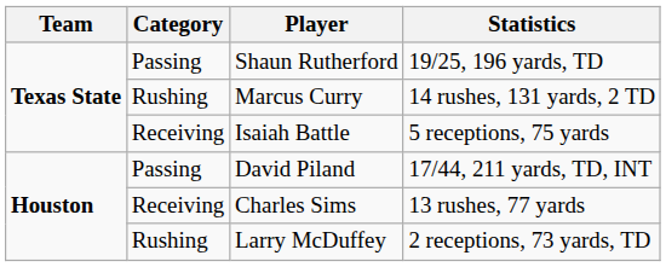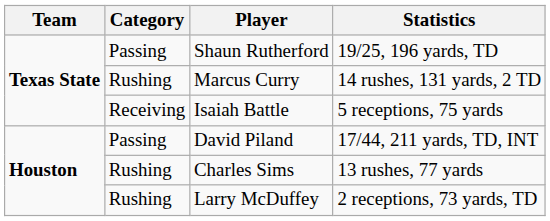Charles Sims | Category: Receiving -> Rushing
